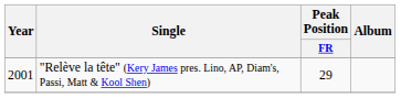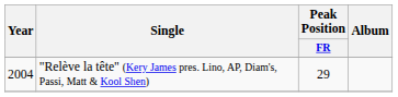row 3 | Year: 2001 -> 2004
